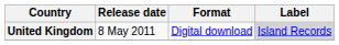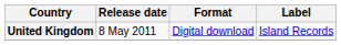United Kingdom | Label: lightgrey background -> no background
